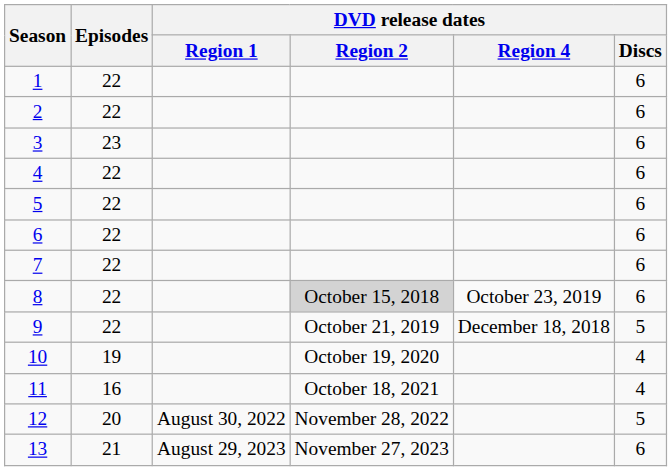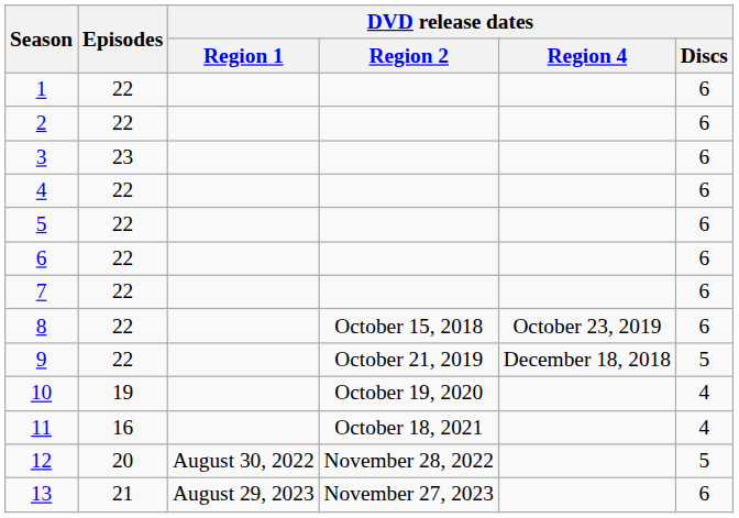8 | DVD release dates / Region 2: lightgrey background -> no background
